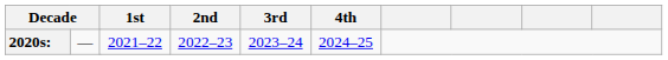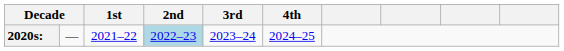2020s: | 2nd: no background -> lightblue background
